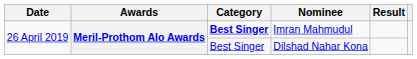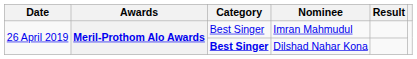Imran Mahmudul | Category: bold -> normal
Dilshad Nahar Kona | Category: normal -> bold
